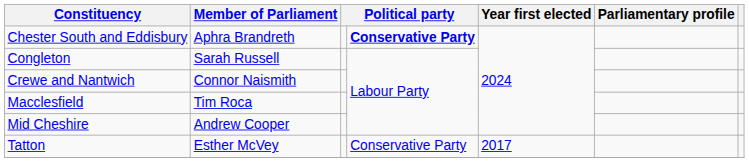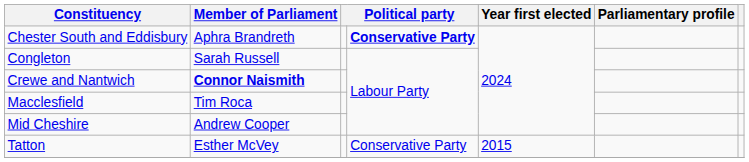Crewe and Nantwich | Member of Parliament: normal -> bold
Tatton | Year first elected: 2017 -> 2015
